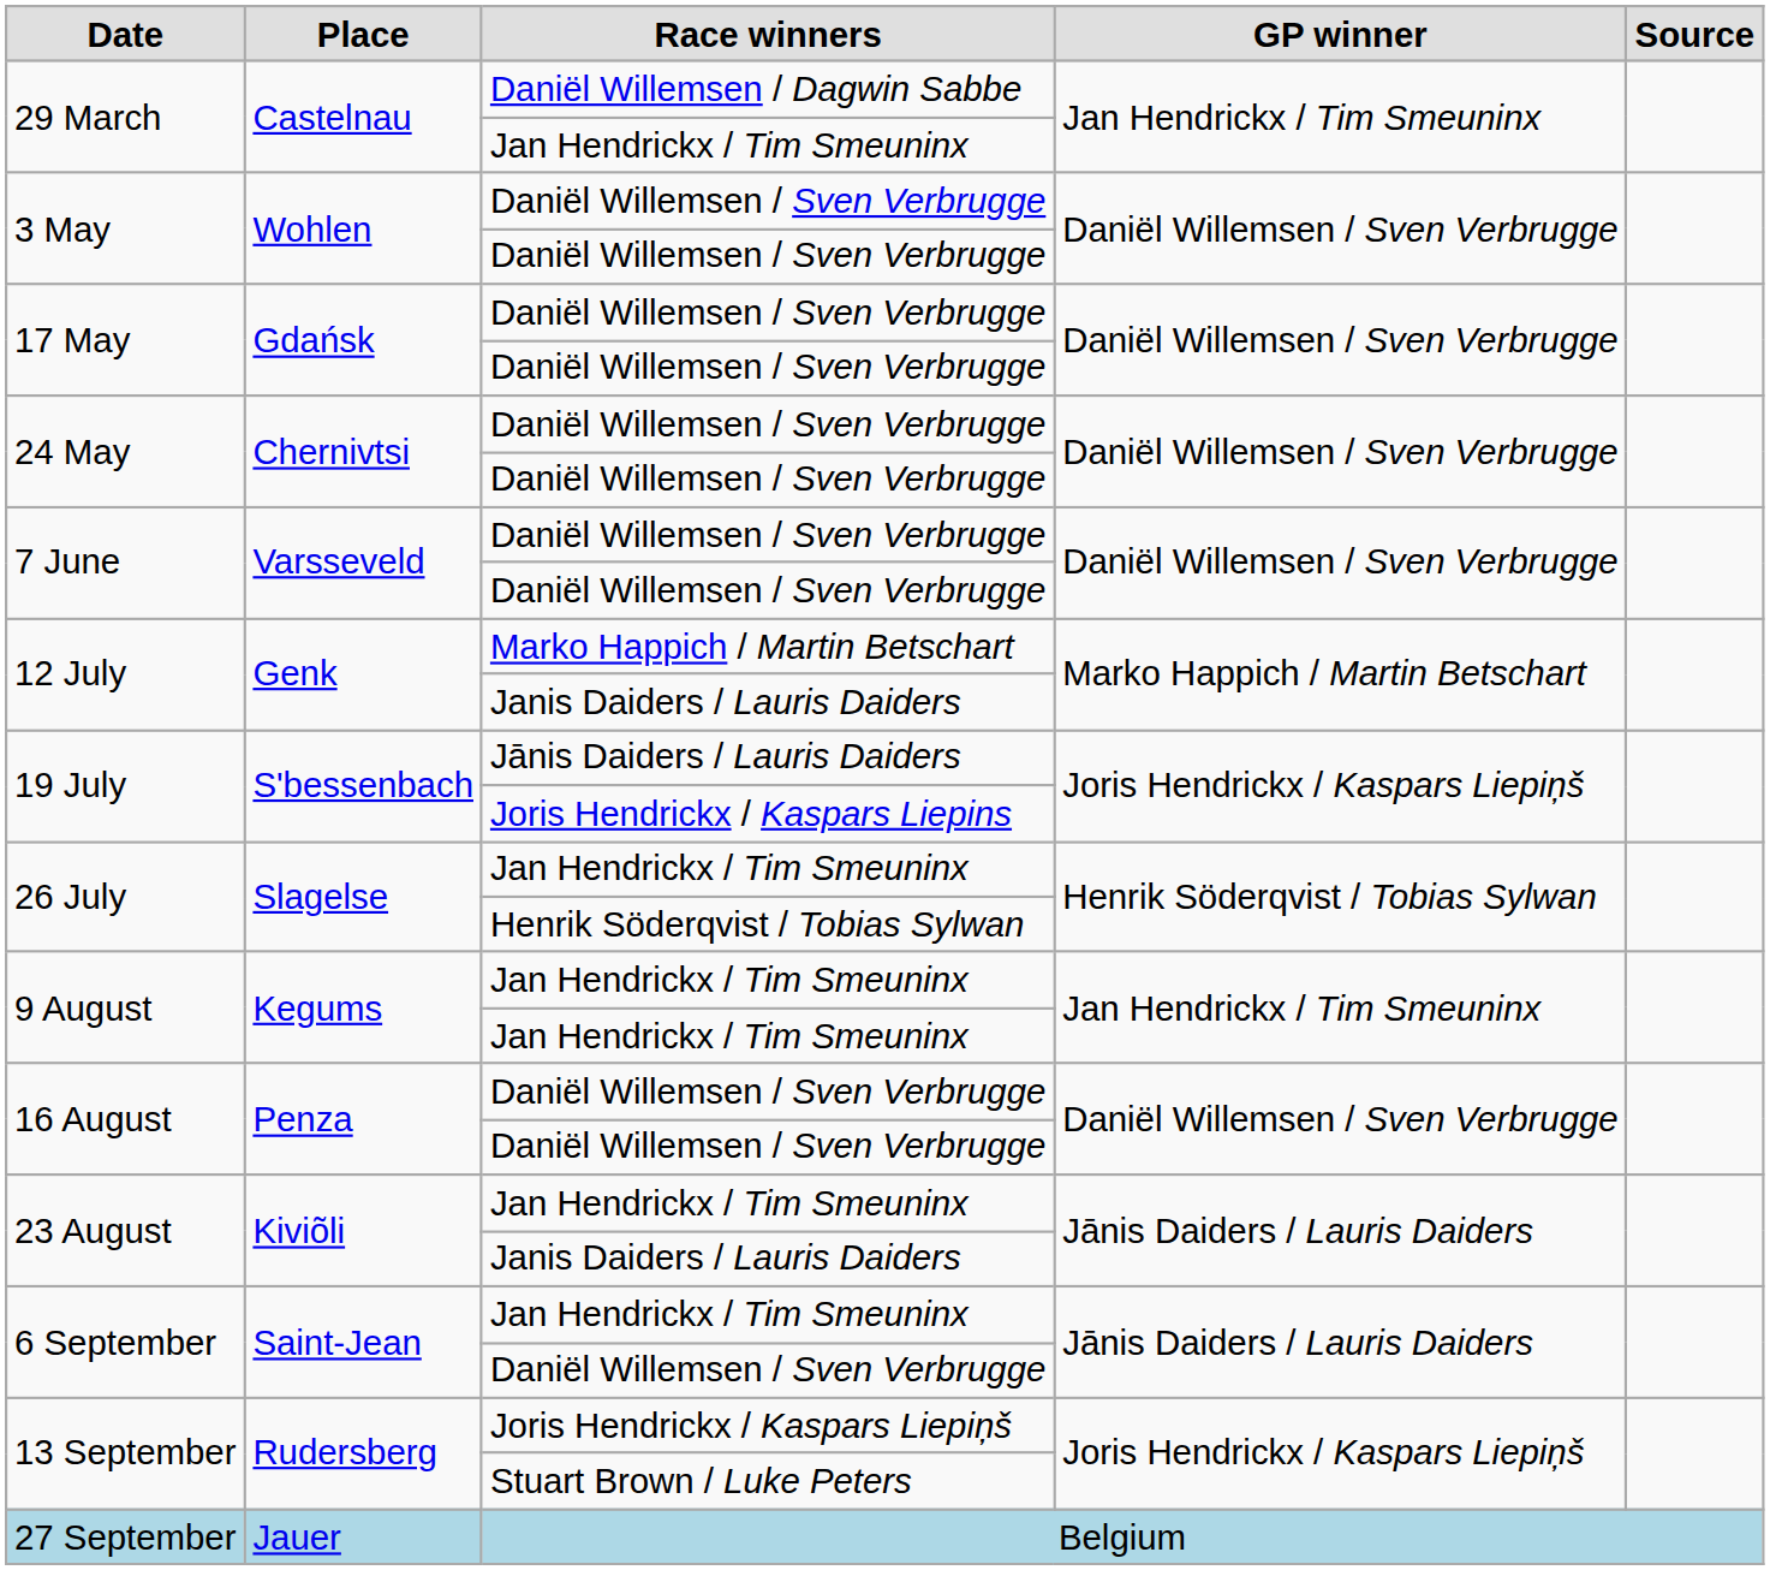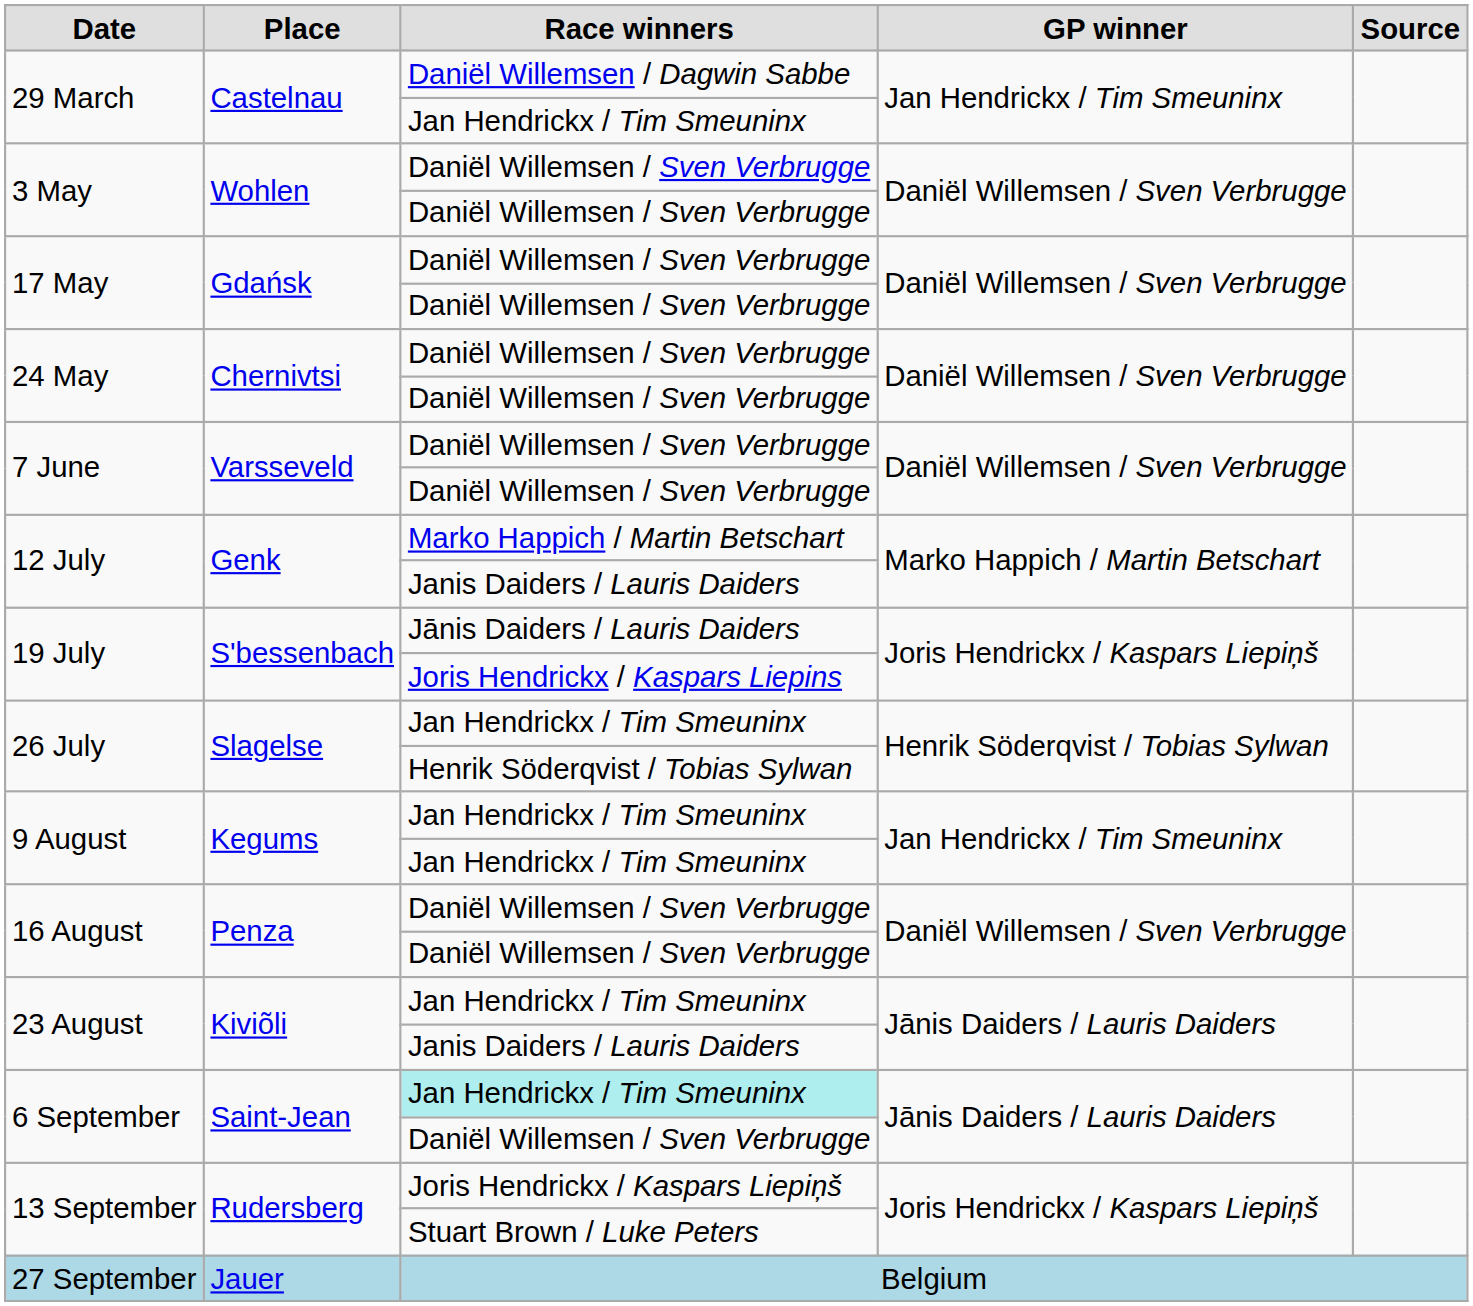6 September / Jan Hendrickx / Tim Smeuninx | Race winners: no background -> paleturquoise background
